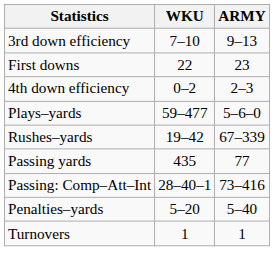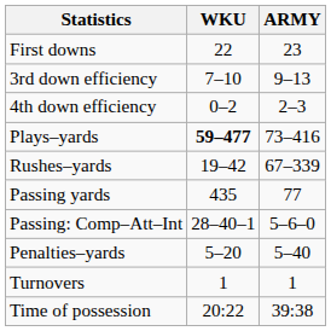rows swapped: First downs <-> 3rd down efficiency
Plays–yards | WKU: normal -> bold
Plays–yards | ARMY: 5–6–0 -> 73–416
Passing: Comp–Att–Int | ARMY: 73–416 -> 5–6–0
+ row: Time of possession | 20:22 | 39:38
